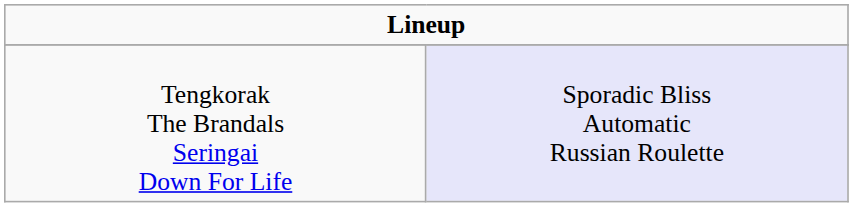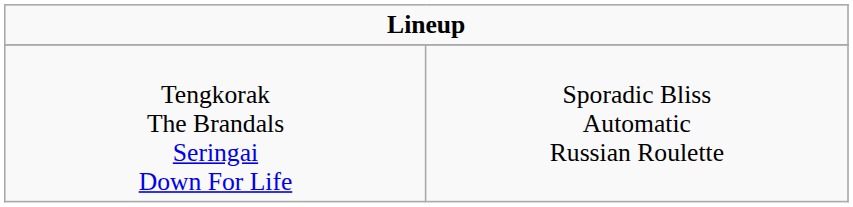Tengkorak The Brandals Seringai Down For Life | column 2: lavender background -> no background
